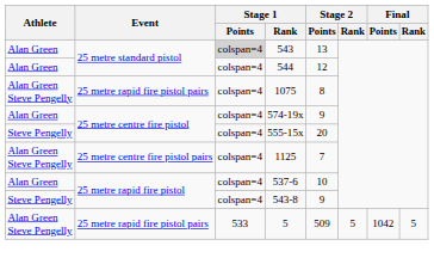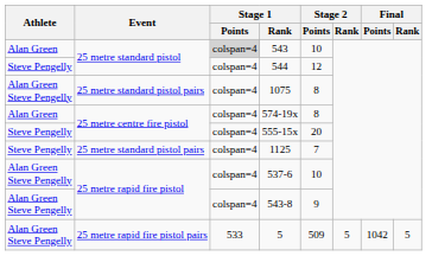543 | Stage 2 / Points: 13 -> 10
544 | Athlete: Alan Green -> Steve Pengelly
1075 | Event: 25 metre rapid fire pistol pairs -> 25 metre standard pistol pairs
574-19x | Stage 2 / Points: 9 -> 8
1125 | Athlete: Alan Green Steve Pengelly -> Steve Pengelly
1125 | Event: 25 metre centre fire pistol pairs -> 25 metre standard pistol pairs
537-6 | Athlete: Alan Green -> Alan Green Steve Pengelly
543-8 | Athlete: Steve Pengelly -> Alan Green Steve Pengelly
